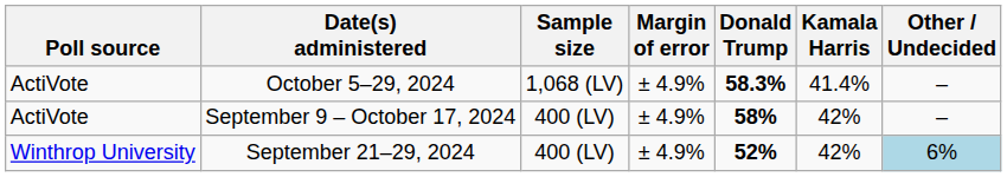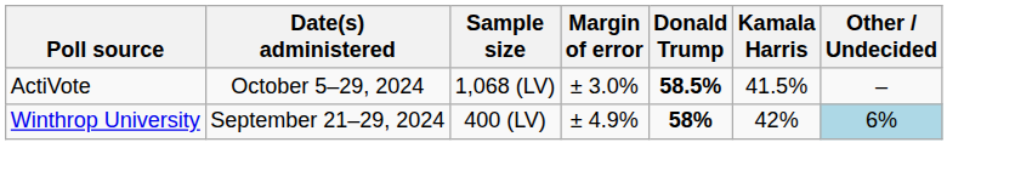October 5–29, 2024 | Margin of error: ± 4.9% -> ± 3.0%
October 5–29, 2024 | Donald Trump: 58.3% -> 58.5%
October 5–29, 2024 | Kamala Harris: 41.4% -> 41.5%
- row: ActiVote | September 9 – October 17, 2024 | 400 (LV) | ± 4.9% | 58% | 42% | –
September 21–29, 2024 | Donald Trump: 52% -> 58%
